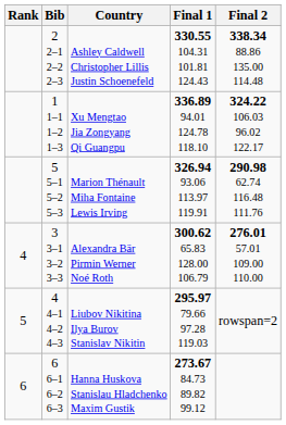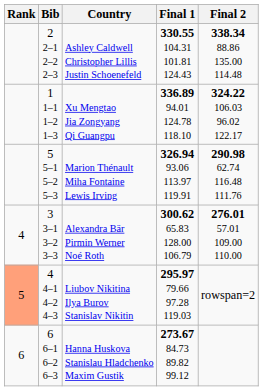Liubov Nikitina Ilya Burov Stanislav Nikitin | Rank: no background -> lightsalmon background
